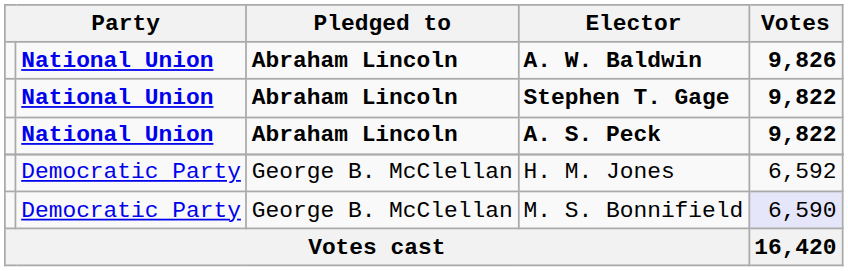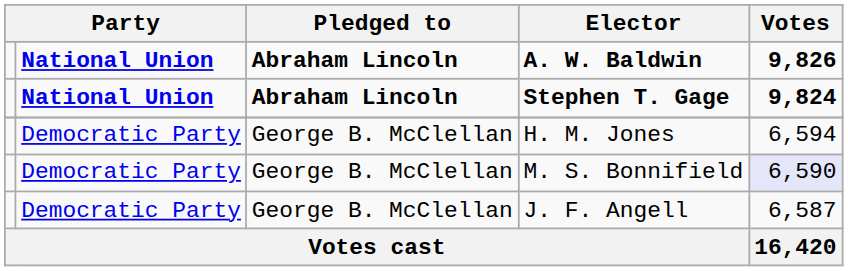Stephen T. Gage | Votes: 9,822 -> 9,824
- row: National Union | Abraham Lincoln | A. S. Peck | 9,822
H. M. Jones | Votes: 6,592 -> 6,594
+ row: Democratic Party | George B. McClellan | J. F. Angell | 6,587
